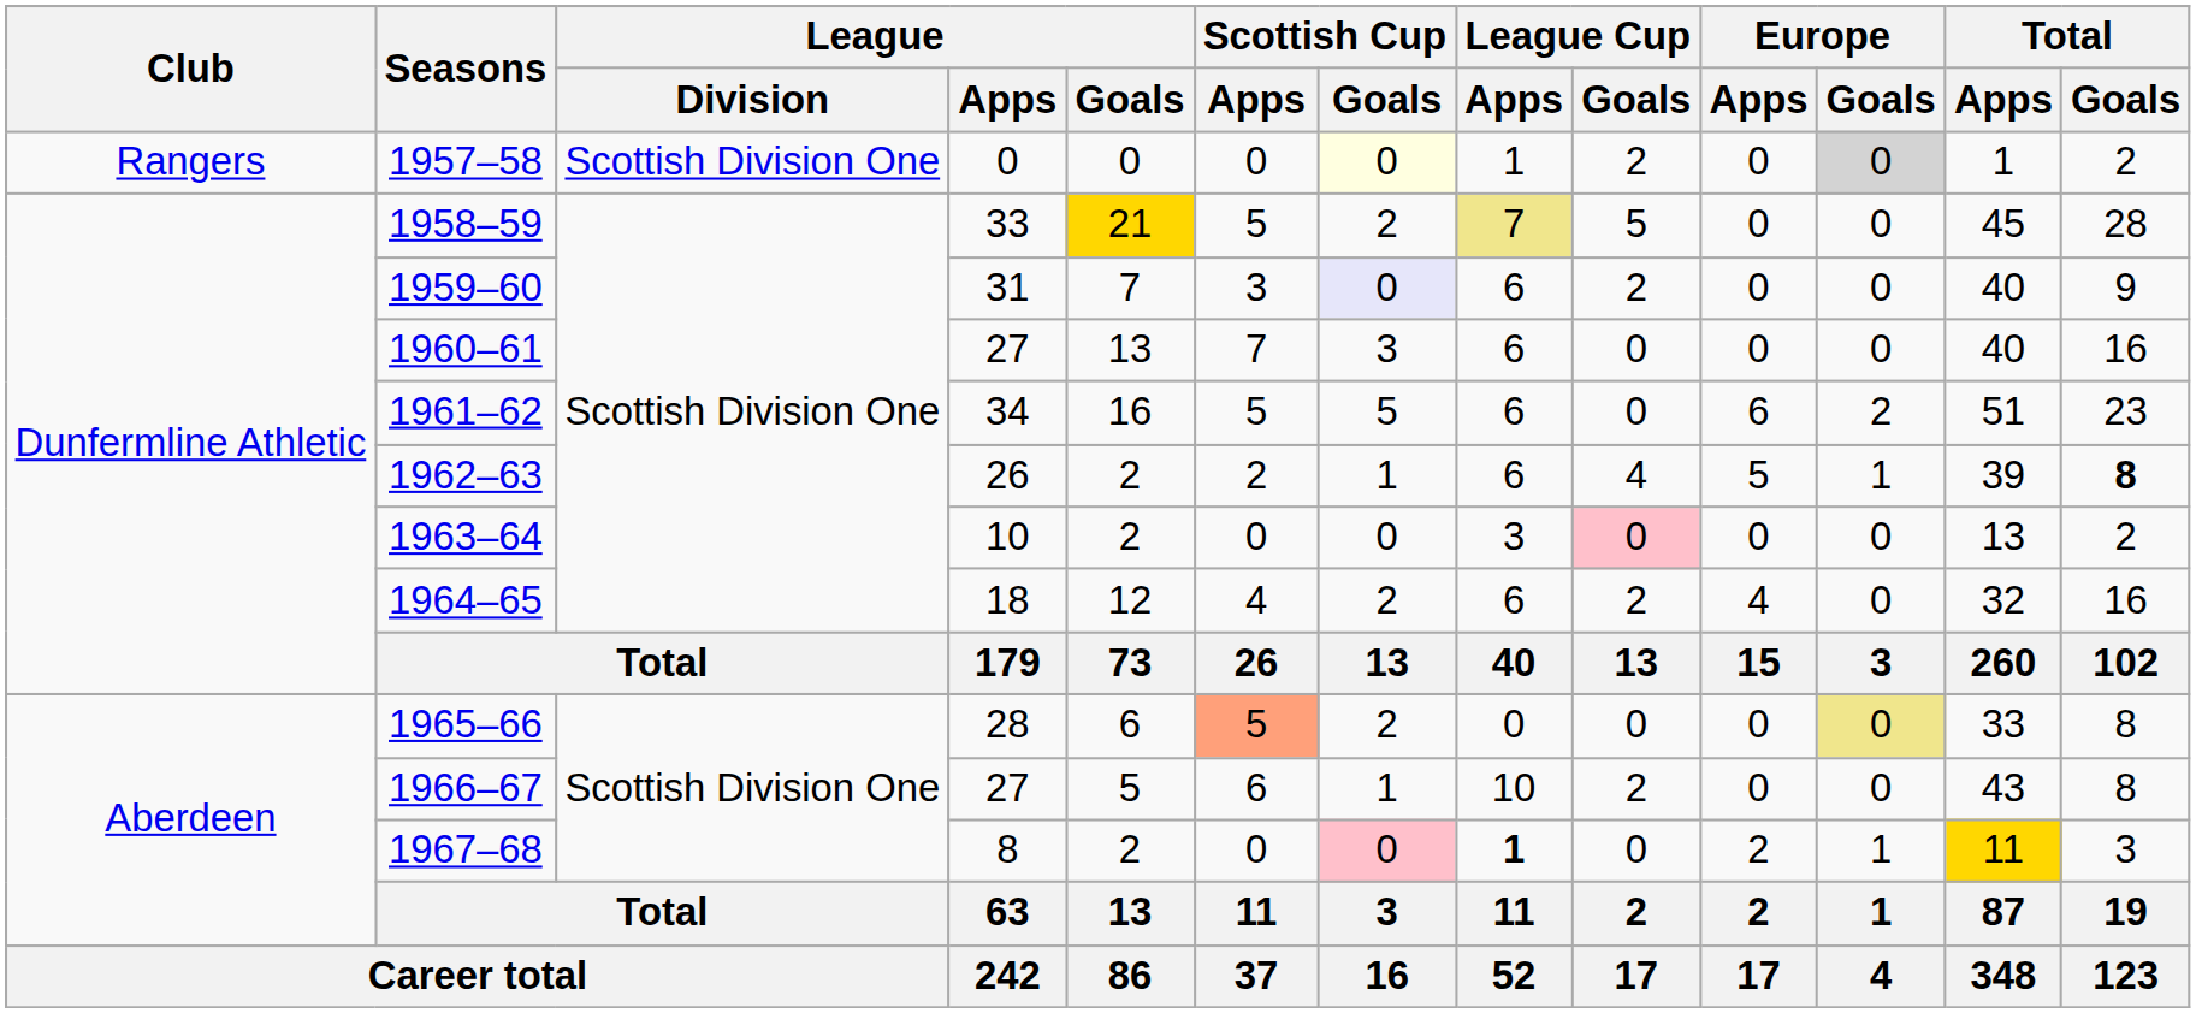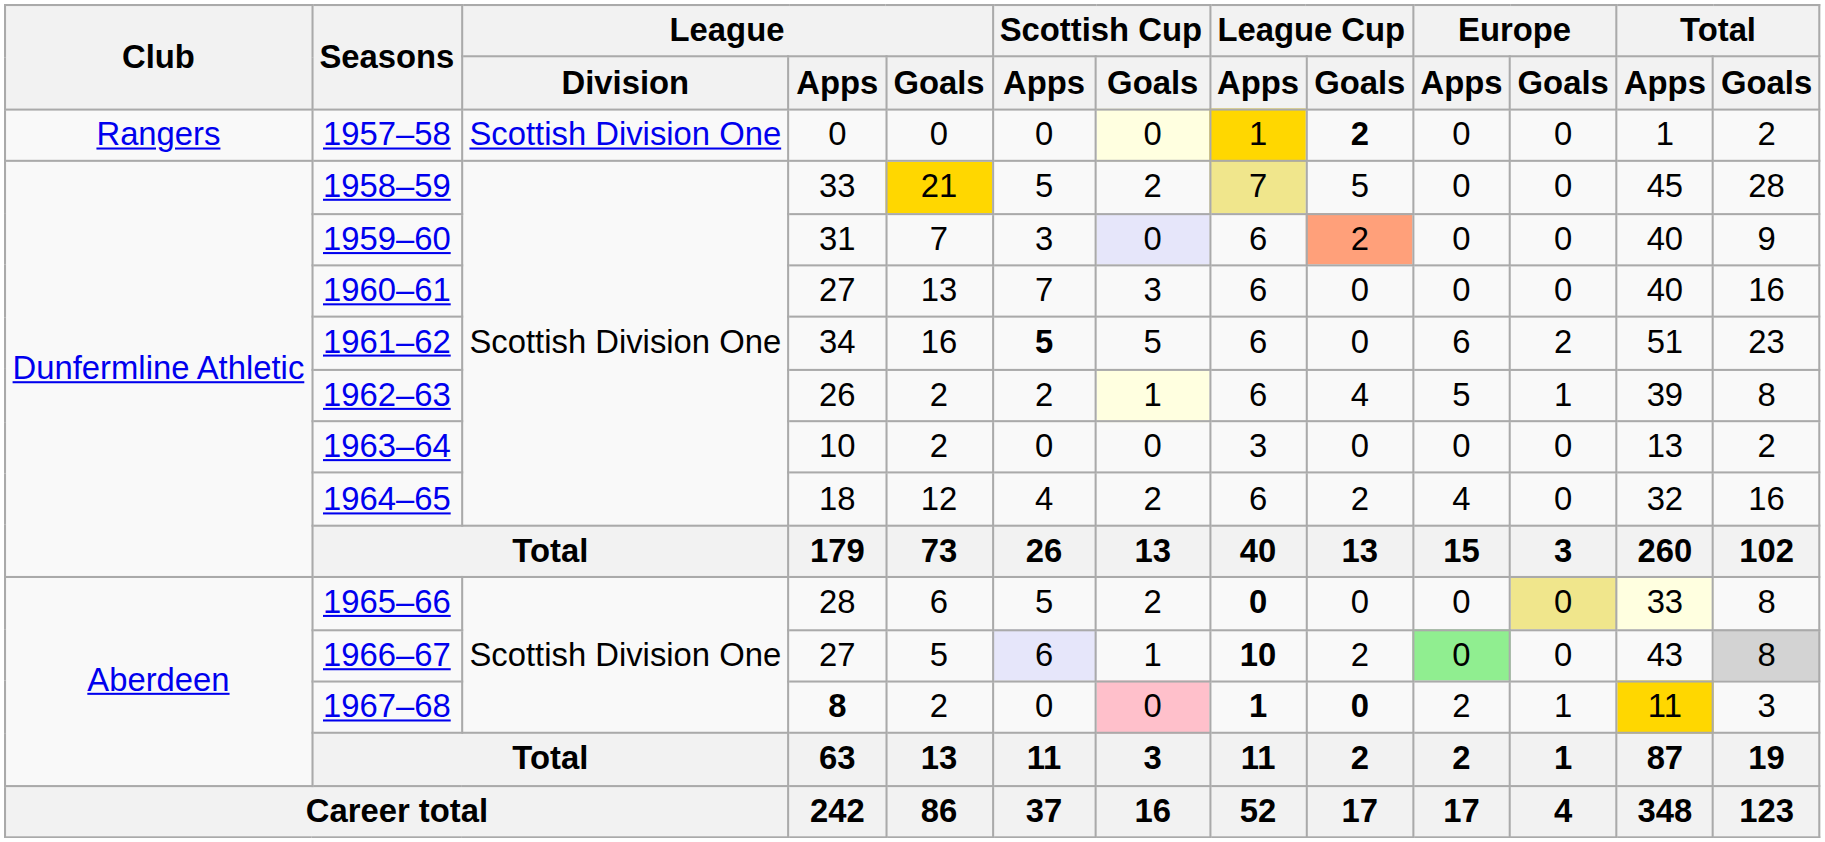1957–58 | League Cup / Apps: no background -> gold background
1957–58 | League Cup / Goals: normal -> bold
1957–58 | Europe / Goals: lightgrey background -> no background
1959–60 | League Cup / Goals: no background -> lightsalmon background
1961–62 | Scottish Cup / Apps: normal -> bold
1962–63 | Scottish Cup / Goals: no background -> lightyellow background
1962–63 | Total / Goals: bold -> normal
1963–64 | League Cup / Goals: pink background -> no background
1965–66 | Scottish Cup / Apps: lightsalmon background -> no background
1965–66 | League Cup / Apps: normal -> bold
1965–66 | Total / Apps: no background -> lightyellow background
1966–67 | Scottish Cup / Apps: no background -> lavender background
1966–67 | League Cup / Apps: normal -> bold
1966–67 | Europe / Apps: no background -> lightgreen background
1966–67 | Total / Goals: no background -> lightgrey background
1967–68 | League / Apps: normal -> bold
1967–68 | League Cup / Goals: normal -> bold
